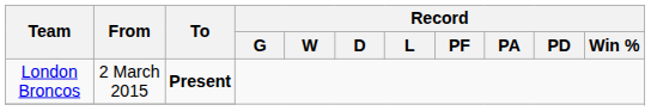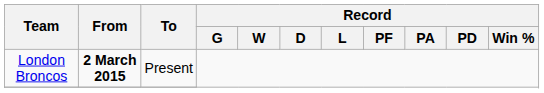London Broncos | From: normal -> bold
London Broncos | To: bold -> normal
